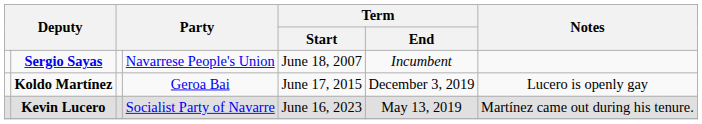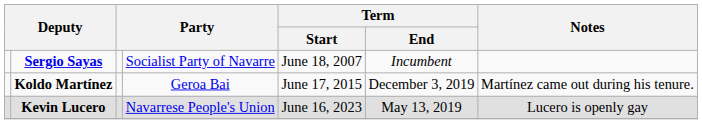Sergio Sayas | column 4: Navarrese People's Union -> Socialist Party of Navarre
Koldo Martínez | Notes: Lucero is openly gay -> Martínez came out during his tenure.
Kevin Lucero | column 4: Socialist Party of Navarre -> Navarrese People's Union
Kevin Lucero | Notes: Martínez came out during his tenure. -> Lucero is openly gay
